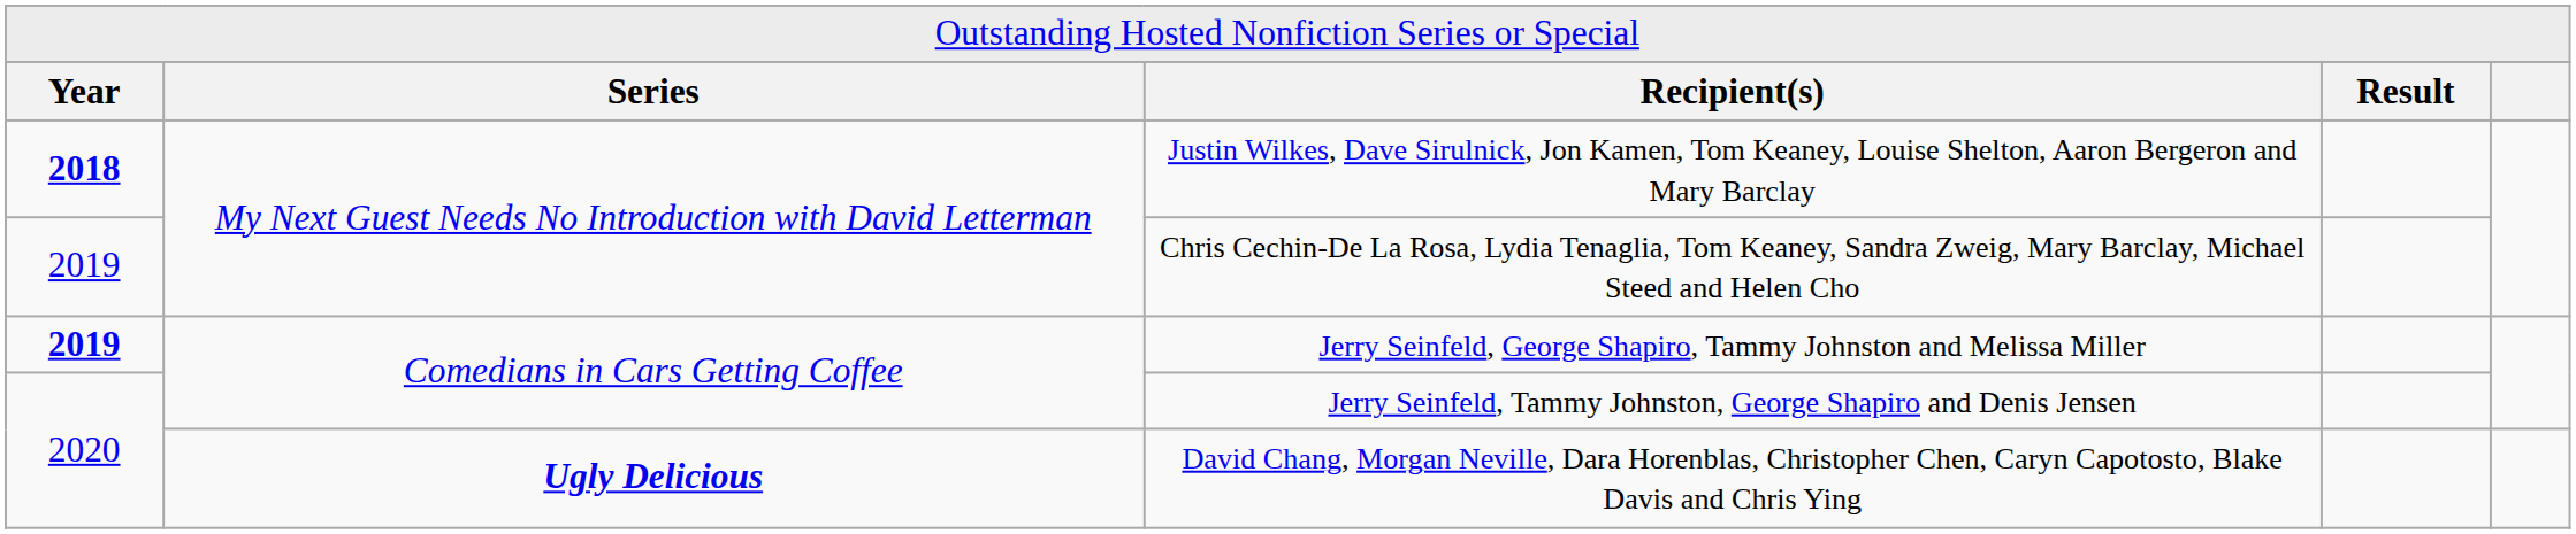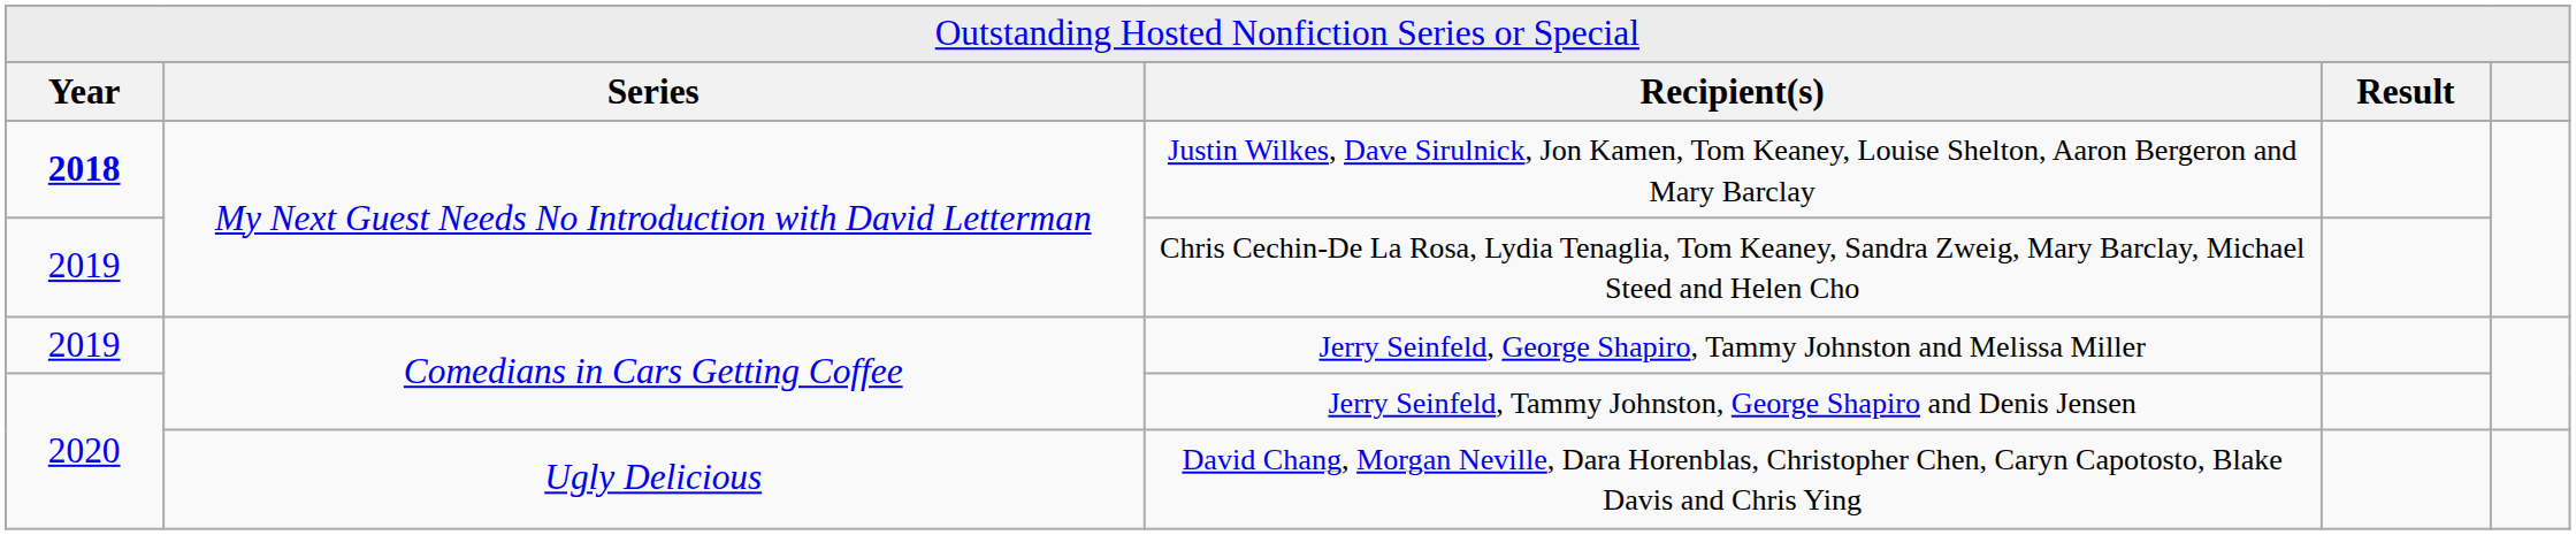row 5 | column 1: bold -> normal
row 7 | column 2: bold -> normal
